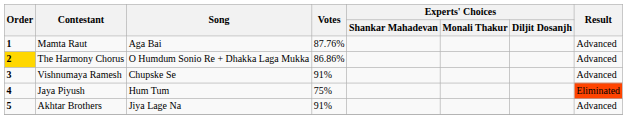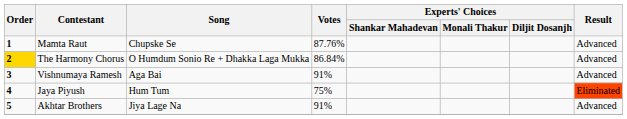Mamta Raut | Song: Aga Bai -> Chupske Se
The Harmony Chorus | Votes: 86.86% -> 86.84%
Vishnumaya Ramesh | Song: Chupske Se -> Aga Bai
